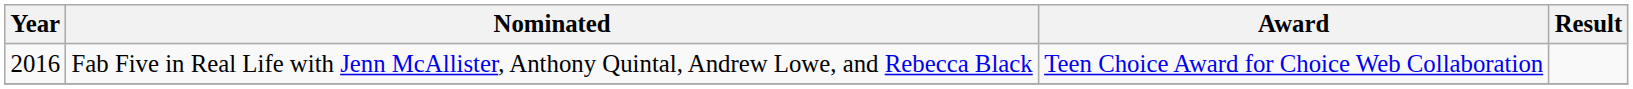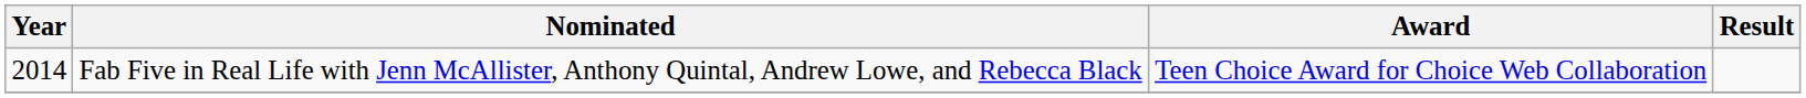row 2 | Year: 2016 -> 2014
